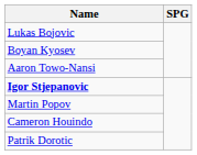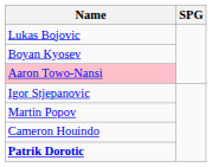Aaron Towo-Nansi | Name: no background -> pink background
Igor Stjepanovic | Name: bold -> normal
Patrik Dorotic | Name: normal -> bold
